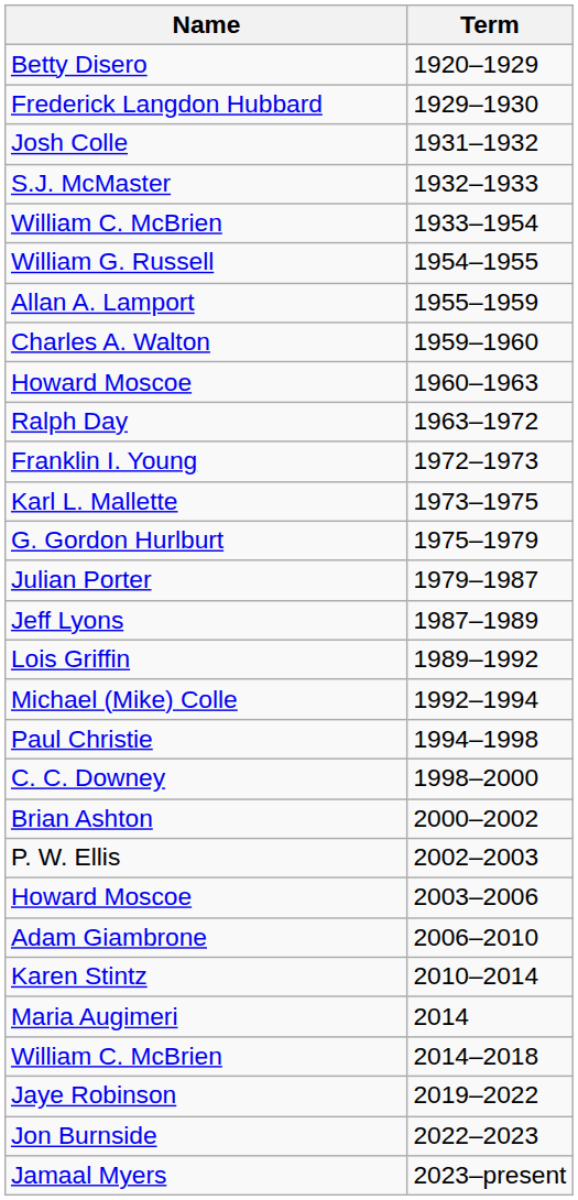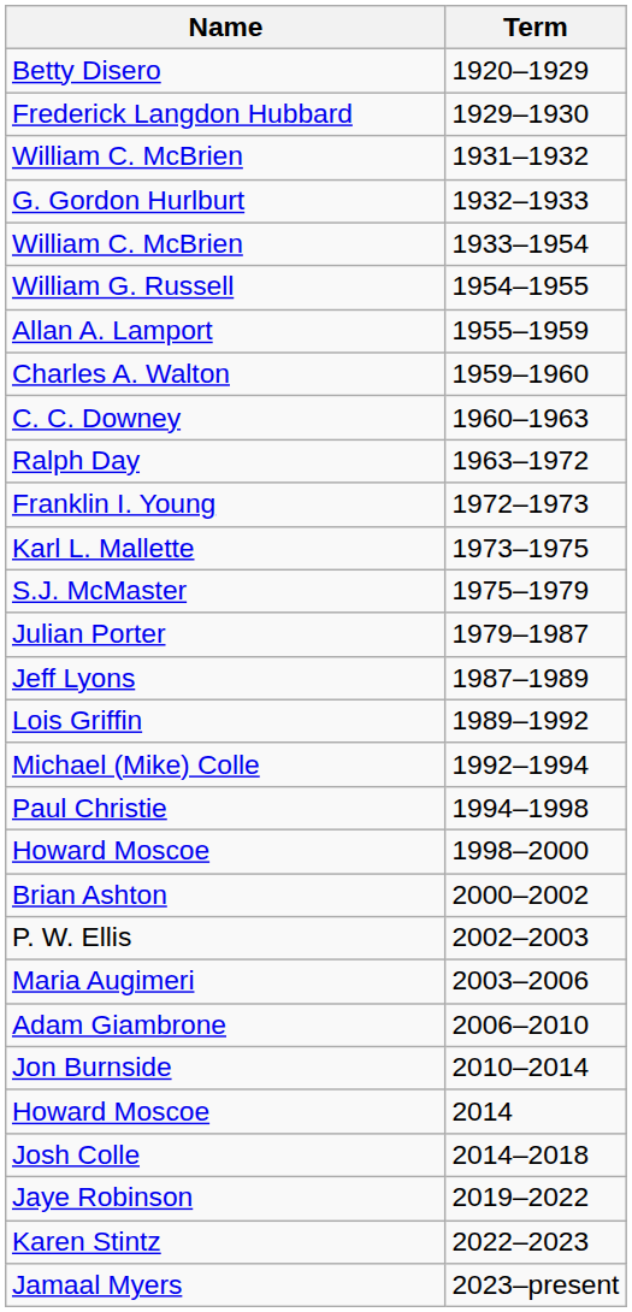row 4 | Name: Josh Colle -> William C. McBrien
row 5 | Name: S.J. McMaster -> G. Gordon Hurlburt
row 10 | Name: Howard Moscoe -> C. C. Downey
row 14 | Name: G. Gordon Hurlburt -> S.J. McMaster
row 20 | Name: C. C. Downey -> Howard Moscoe
row 23 | Name: Howard Moscoe -> Maria Augimeri
row 25 | Name: Karen Stintz -> Jon Burnside
row 26 | Name: Maria Augimeri -> Howard Moscoe
row 27 | Name: William C. McBrien -> Josh Colle
row 29 | Name: Jon Burnside -> Karen Stintz
